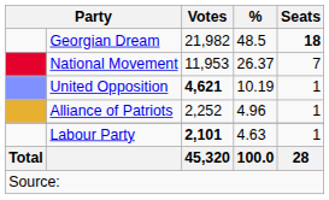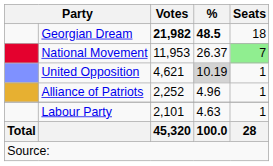Georgian Dream | Votes: normal -> bold
Georgian Dream | %: normal -> bold
Georgian Dream | Seats: bold -> normal
National Movement | Seats: no background -> lightgreen background
United Opposition | Votes: bold -> normal
United Opposition | %: no background -> lightgrey background
Labour Party | Votes: bold -> normal
